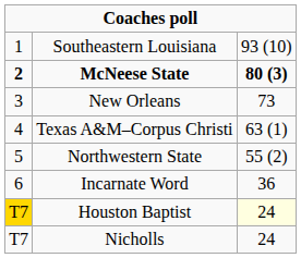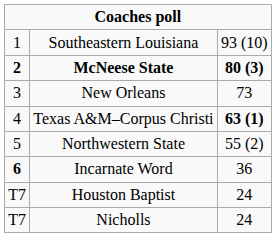Texas A&M–Corpus Christi | column 3: normal -> bold
Incarnate Word | column 1: normal -> bold
Houston Baptist | column 1: gold background -> no background
Houston Baptist | column 3: lightyellow background -> no background
